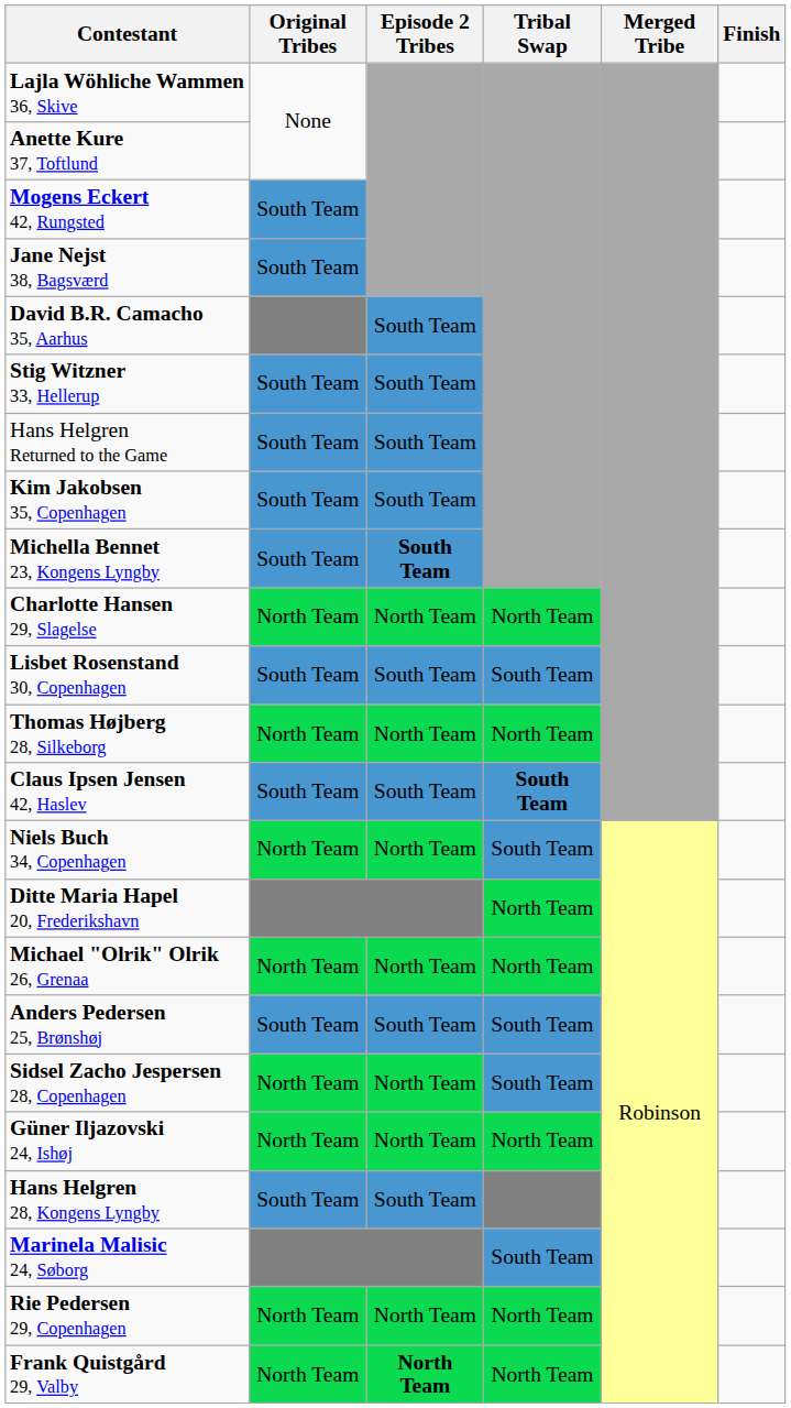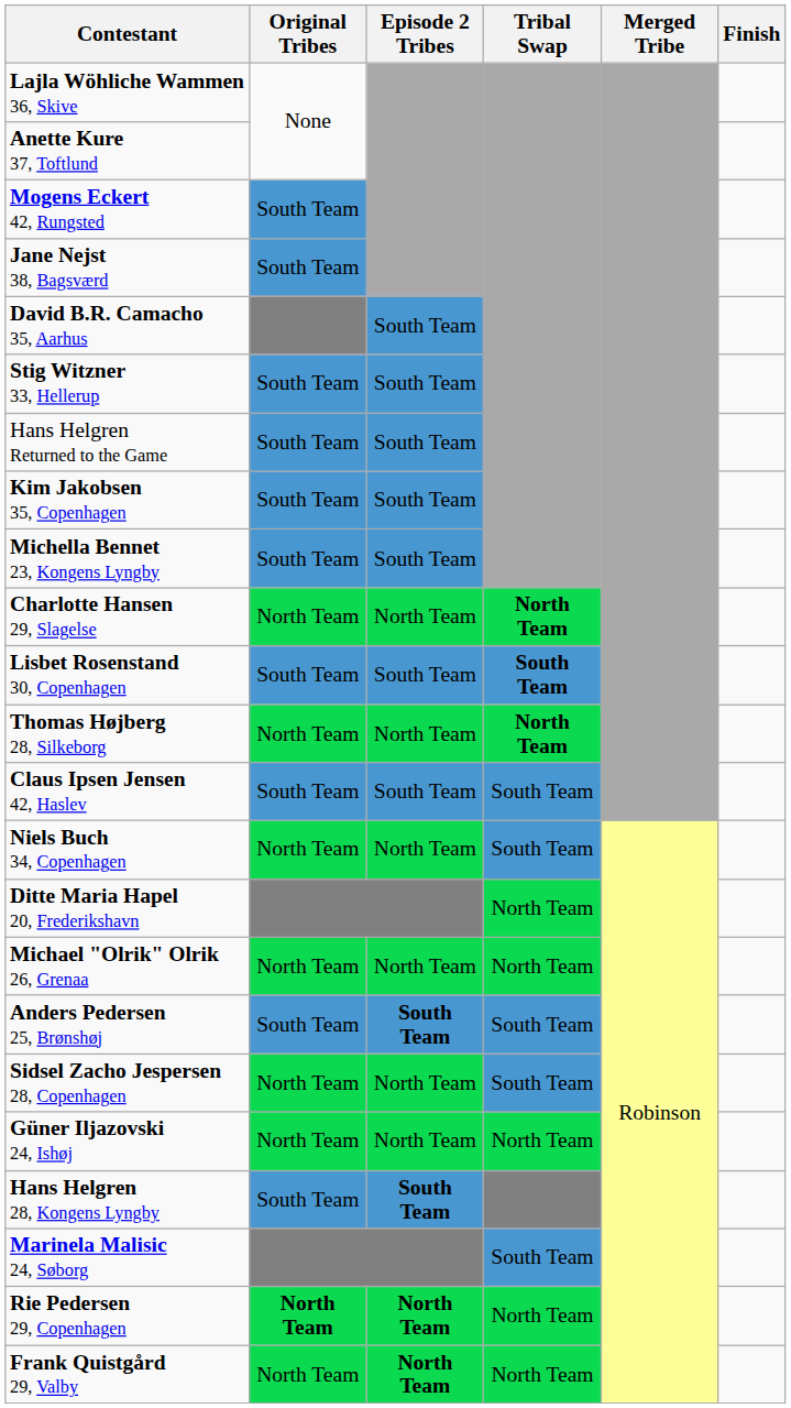Michella Bennet 23, Kongens Lyngby | Episode 2 Tribes: bold -> normal
Charlotte Hansen 29, Slagelse | Tribal Swap: normal -> bold
Lisbet Rosenstand 30, Copenhagen | Tribal Swap: normal -> bold
Thomas Højberg 28, Silkeborg | Tribal Swap: normal -> bold
Claus Ipsen Jensen 42, Haslev | Tribal Swap: bold -> normal
Anders Pedersen 25, Brønshøj | Episode 2 Tribes: normal -> bold
Hans Helgren 28, Kongens Lyngby | Episode 2 Tribes: normal -> bold
Rie Pedersen 29, Copenhagen | Original Tribes: normal -> bold
Rie Pedersen 29, Copenhagen | Episode 2 Tribes: normal -> bold
